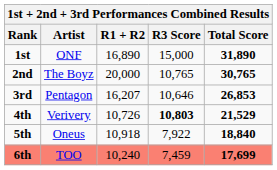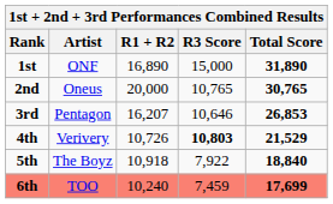2nd | Artist: The Boyz -> Oneus
5th | Artist: Oneus -> The Boyz
